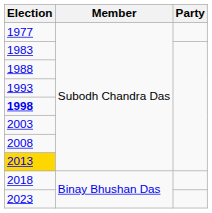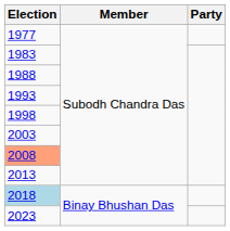1998 | Election: bold -> normal
2008 | Election: no background -> lightsalmon background
2013 | Election: gold background -> no background
2018 | Election: no background -> lightblue background
